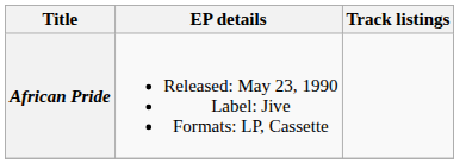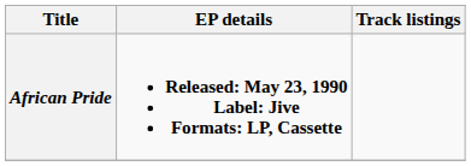African Pride | EP details: normal -> bold
